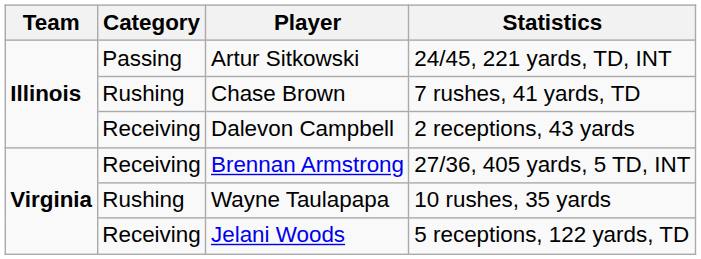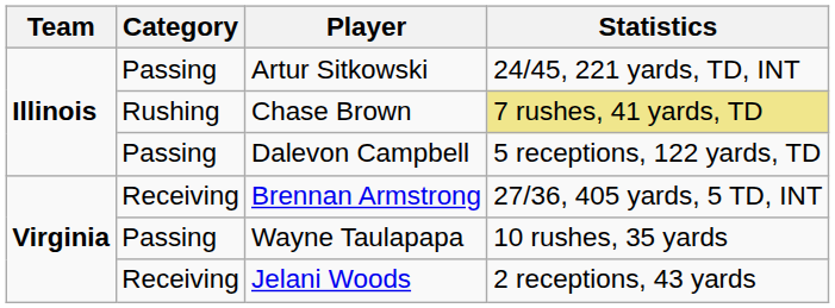Chase Brown | Statistics: no background -> khaki background
Dalevon Campbell | Category: Receiving -> Passing
Dalevon Campbell | Statistics: 2 receptions, 43 yards -> 5 receptions, 122 yards, TD
Wayne Taulapapa | Category: Rushing -> Passing
Jelani Woods | Statistics: 5 receptions, 122 yards, TD -> 2 receptions, 43 yards
